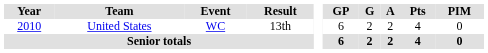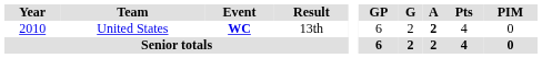United States | Event: normal -> bold
United States | A: normal -> bold
